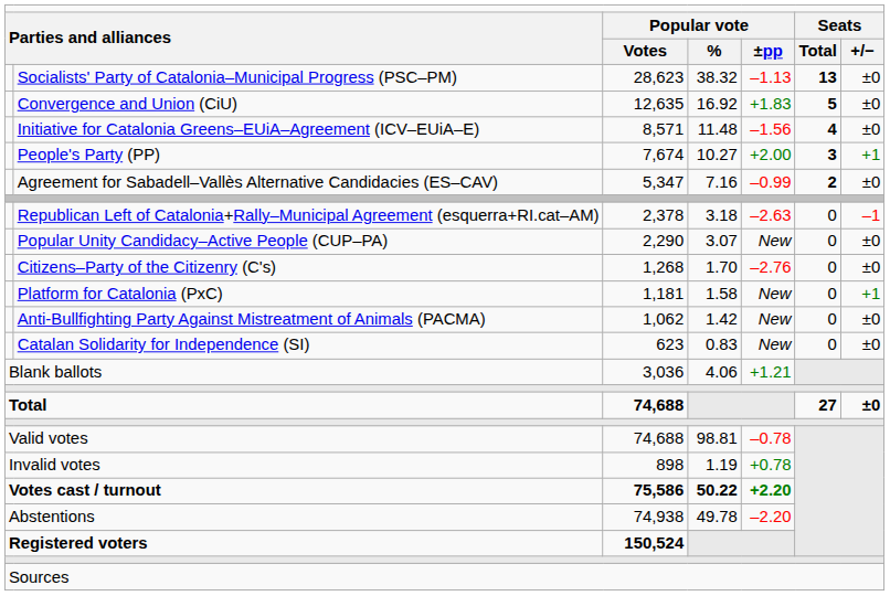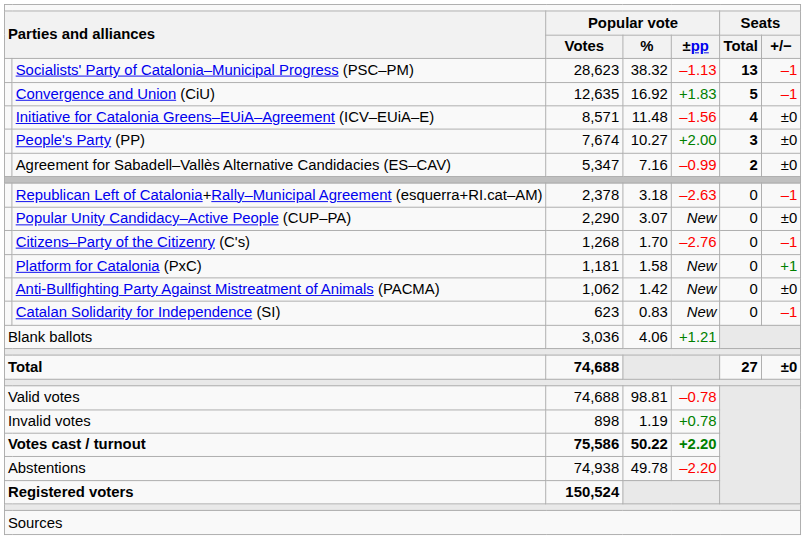Socialists' Party of Catalonia–Municipal Progress (PSC–PM) | column 7: ±0 -> –1
Convergence and Union (CiU) | column 7: ±0 -> –1
People's Party (PP) | column 7: +1 -> ±0
Citizens–Party of the Citizenry (C's) | column 7: ±0 -> –1
Catalan Solidarity for Independence (SI) | column 7: ±0 -> –1
